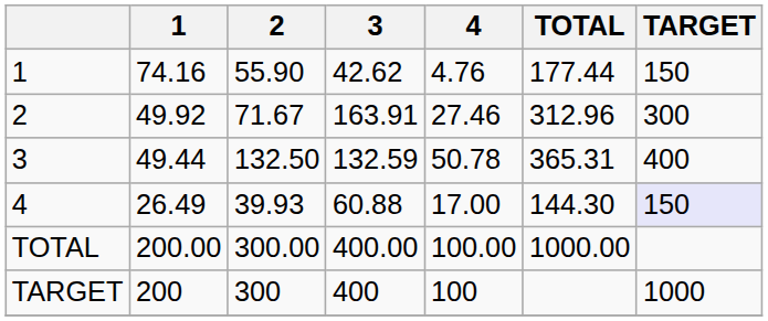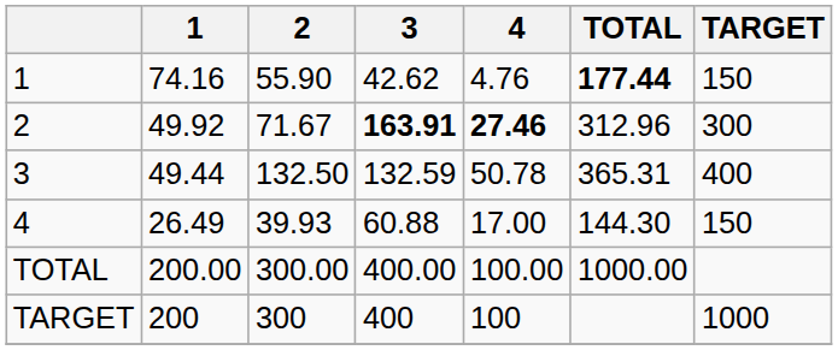row 2 | TOTAL: normal -> bold
row 3 | 3: normal -> bold
row 3 | 4: normal -> bold
row 5 | TARGET: lavender background -> no background
